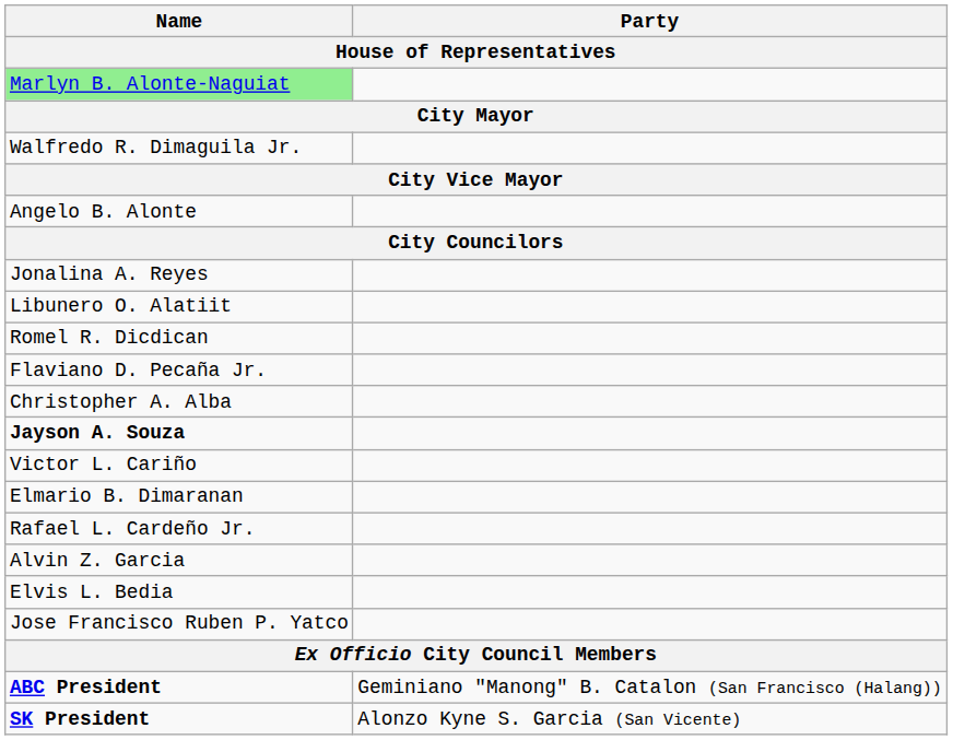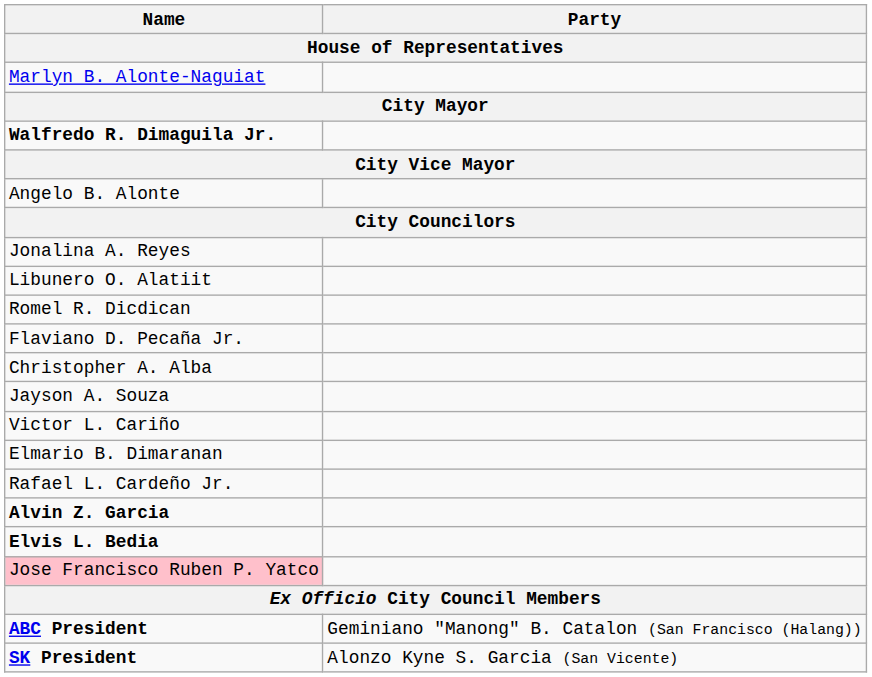Marlyn B. Alonte-Naguiat | Name / House of Representatives: lightgreen background -> no background
Walfredo R. Dimaguila Jr. | Name / House of Representatives: normal -> bold
Jayson A. Souza | Name / House of Representatives: bold -> normal
Alvin Z. Garcia | Name / House of Representatives: normal -> bold
Elvis L. Bedia | Name / House of Representatives: normal -> bold
Jose Francisco Ruben P. Yatco | Name / House of Representatives: no background -> pink background
